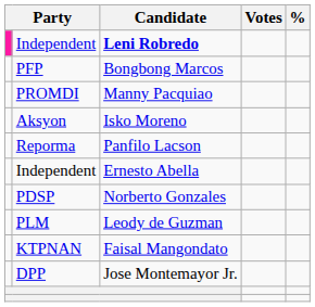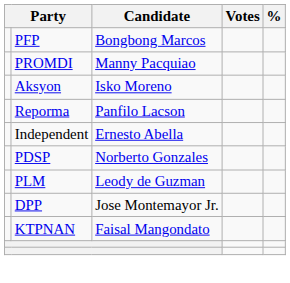- row: Independent | Leni Robredo
rows swapped: Jose Montemayor Jr. <-> Faisal Mangondato
